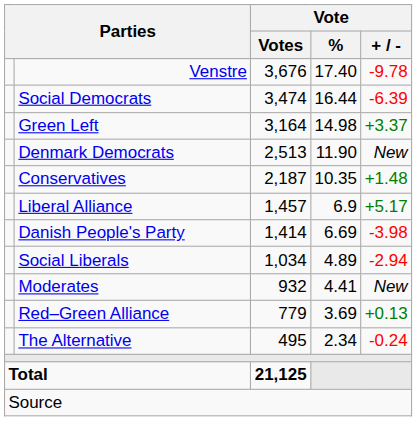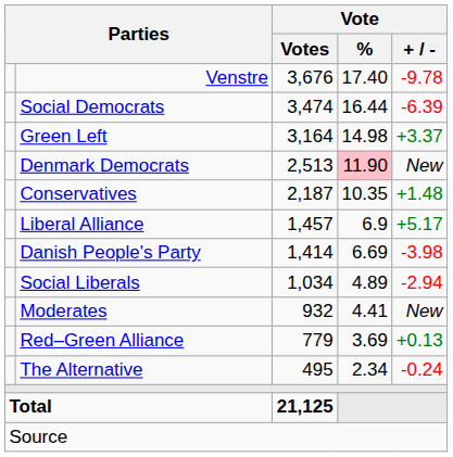Denmark Democrats | Vote / %: no background -> pink background
